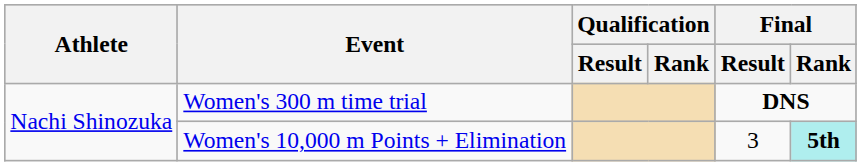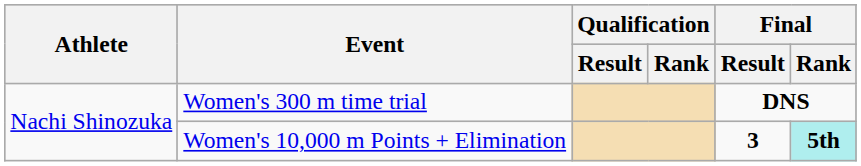Women's 10,000 m Points + Elimination | Final / Result: normal -> bold
